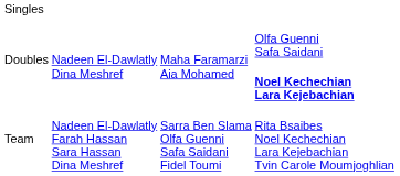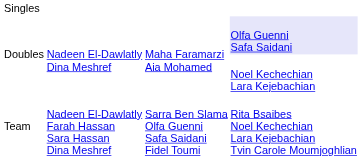Olfa Guenni Safa Saidani | column 4: no background -> lavender background
Noel Kechechian Lara Kejebachian | column 4: bold -> normal
